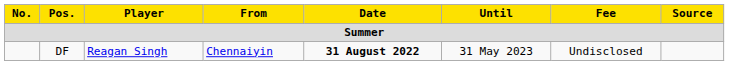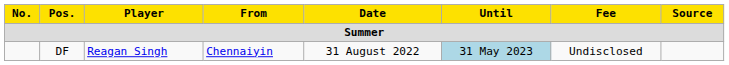DF | Date: bold -> normal
DF | Until: no background -> lightblue background
